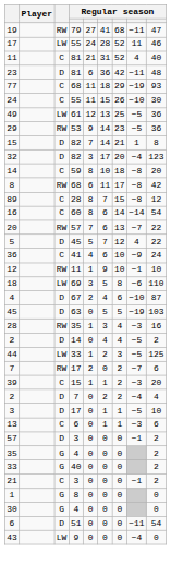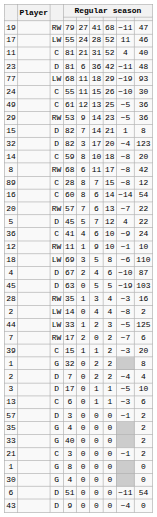77 | column 3: C -> LW
49 | column 3: LW -> C
2 / 14 | column 3: D -> LW
2 / 14 | column 8: −5 -> −8
+ row: 1 | G | 32 | 0 | 2 | 2 | 8
43 | column 3: LW -> D
